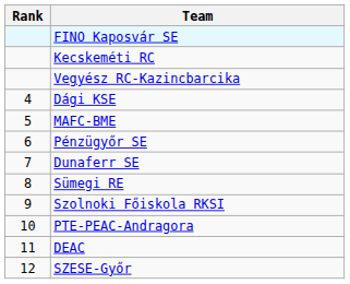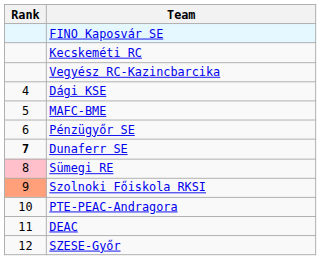Dunaferr SE | Rank: normal -> bold
Sümegi RE | Rank: no background -> pink background
Szolnoki Főiskola RKSI | Rank: no background -> lightsalmon background
